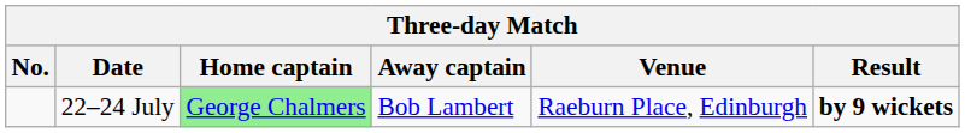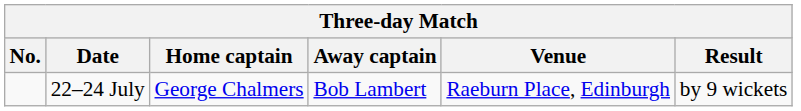22–24 July | Home captain: lightgreen background -> no background
22–24 July | Result: bold -> normal
